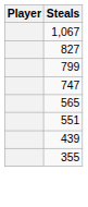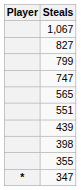+ row: 398
+ row: * | 347
